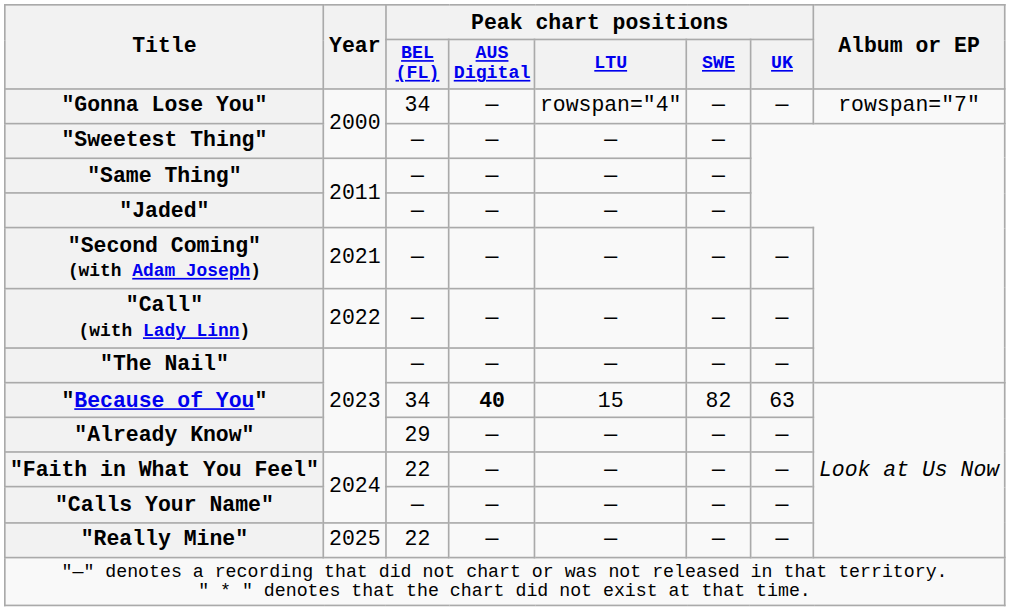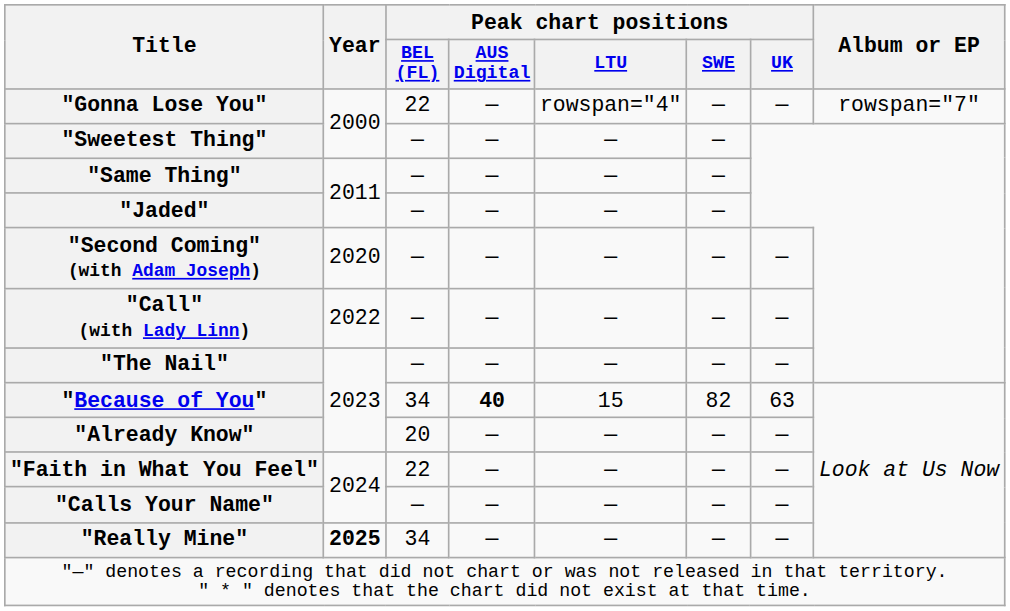"Gonna Lose You" | Peak chart positions / BEL (FL): 34 -> 22
"Second Coming" (with Adam Joseph) | Year: 2021 -> 2020
"Already Know" | Peak chart positions / BEL (FL): 29 -> 20
"Really Mine" | Year: normal -> bold
"Really Mine" | Peak chart positions / BEL (FL): 22 -> 34
